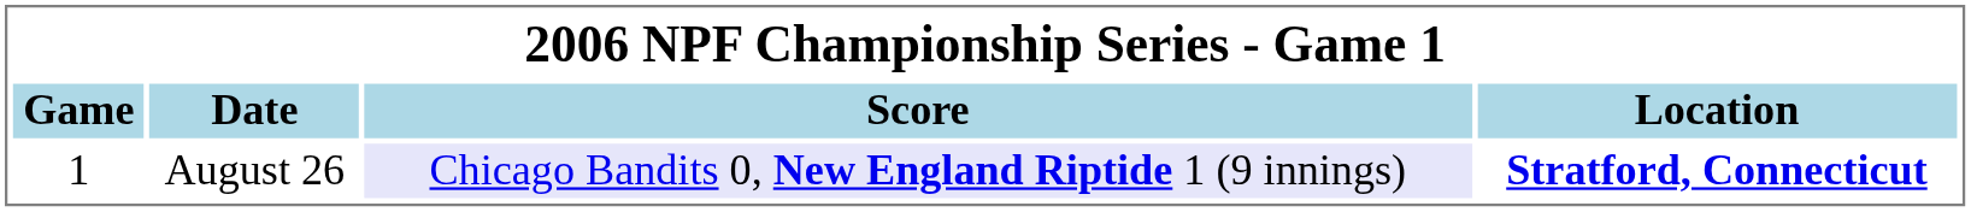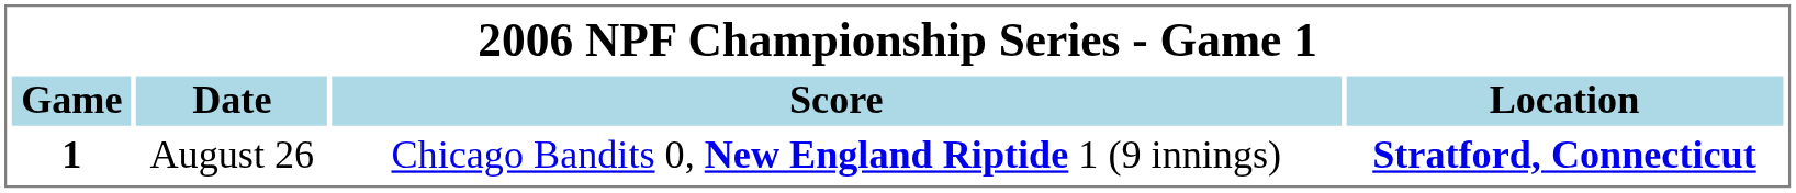August 26 | Game: normal -> bold
August 26 | Score: lavender background -> no background
